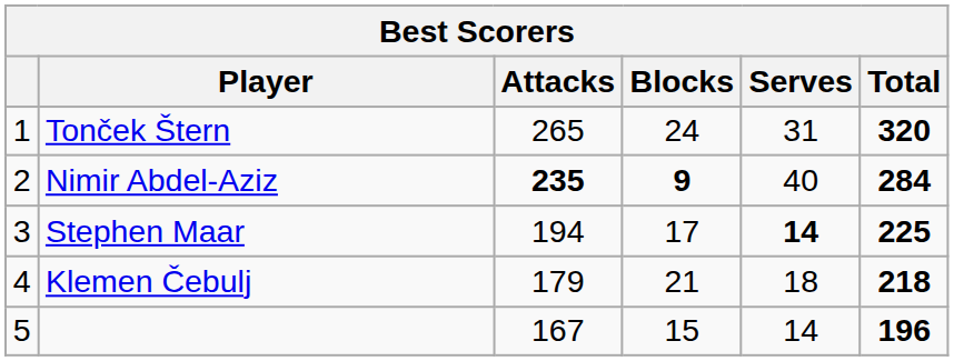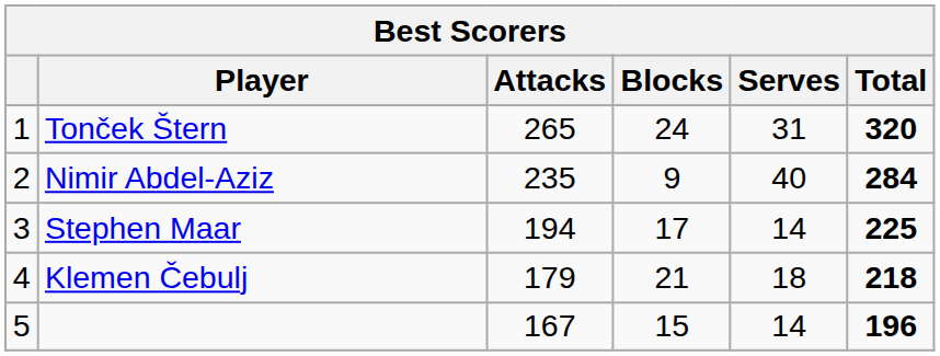Nimir Abdel-Aziz | Attacks: bold -> normal
Nimir Abdel-Aziz | Blocks: bold -> normal
Stephen Maar | Serves: bold -> normal
